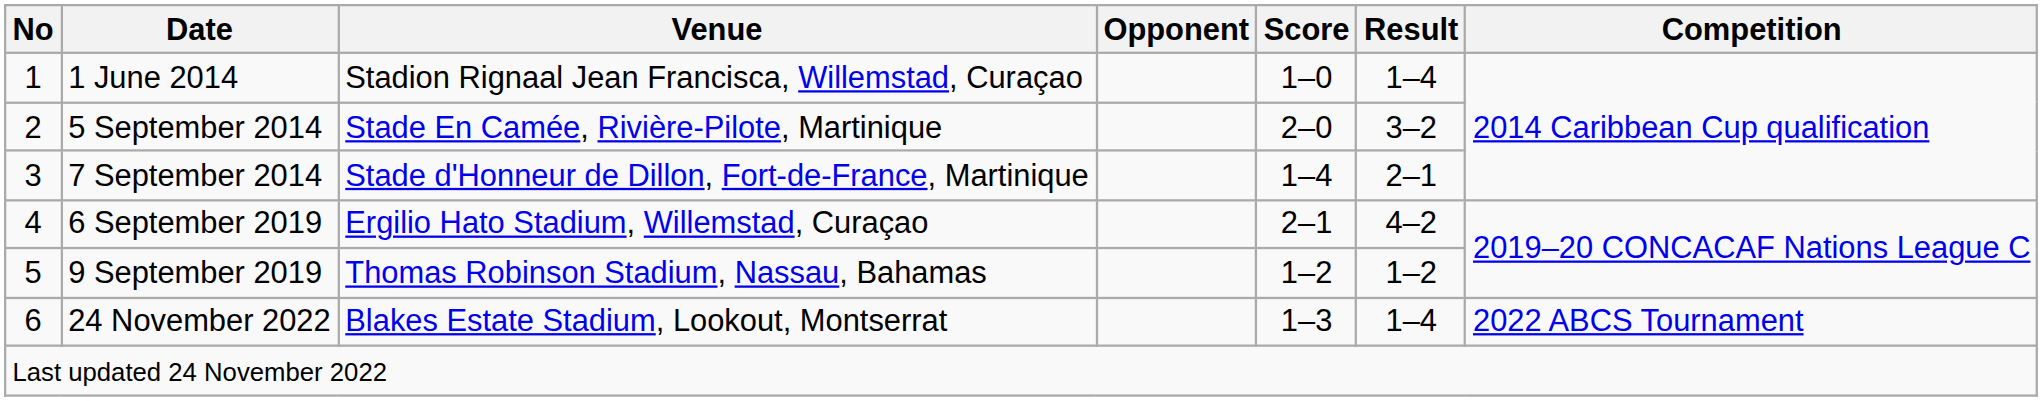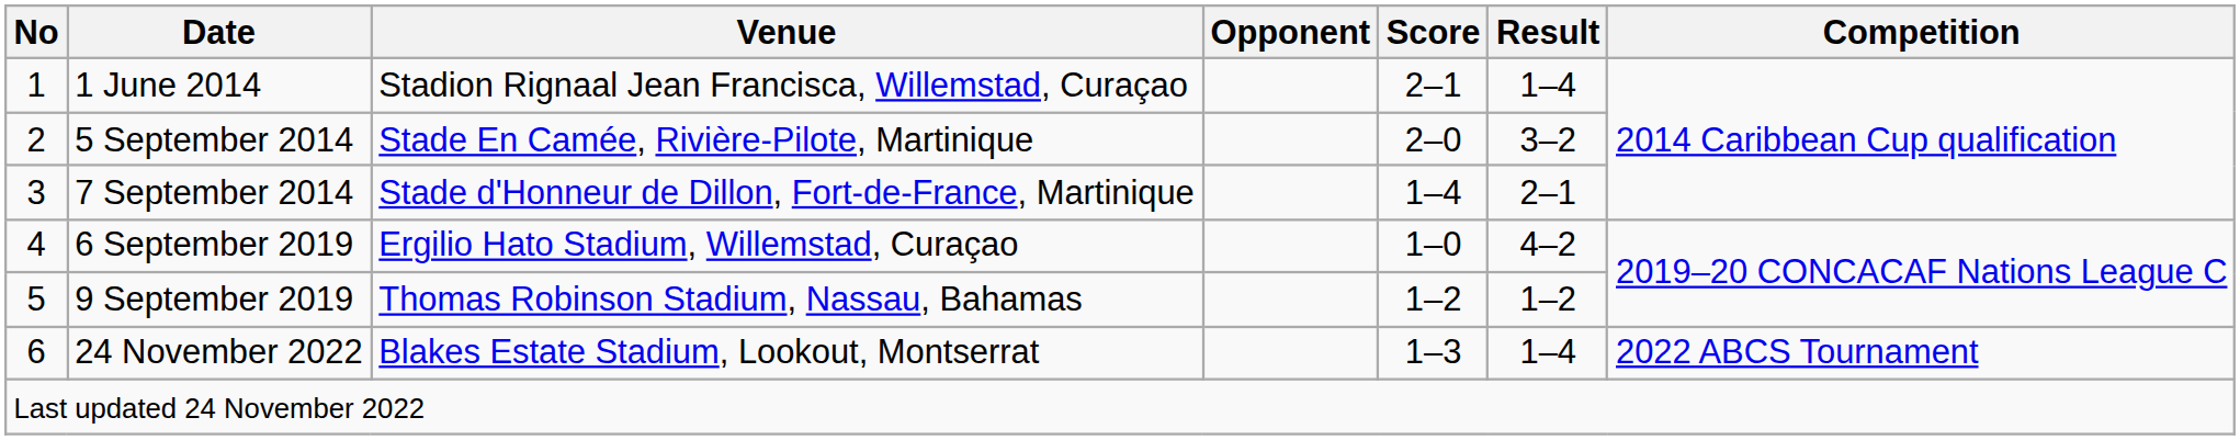1 June 2014 | Score: 1–0 -> 2–1
6 September 2019 | Score: 2–1 -> 1–0
